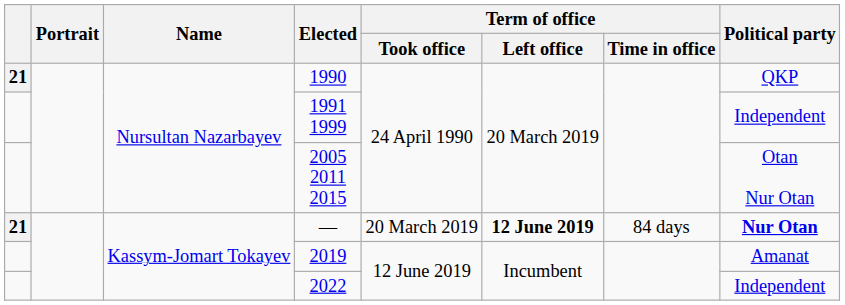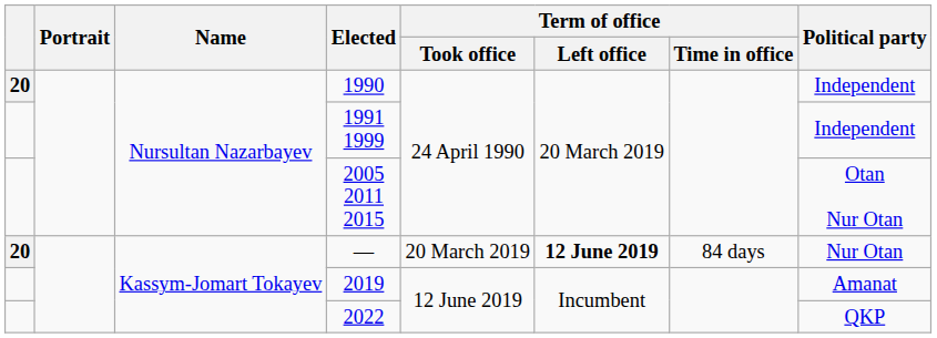1990 | column 1: 21 -> 20
1990 | Political party: QKP -> Independent
— | column 1: 21 -> 20
— | Political party: bold -> normal
2022 | Political party: Independent -> QKP
